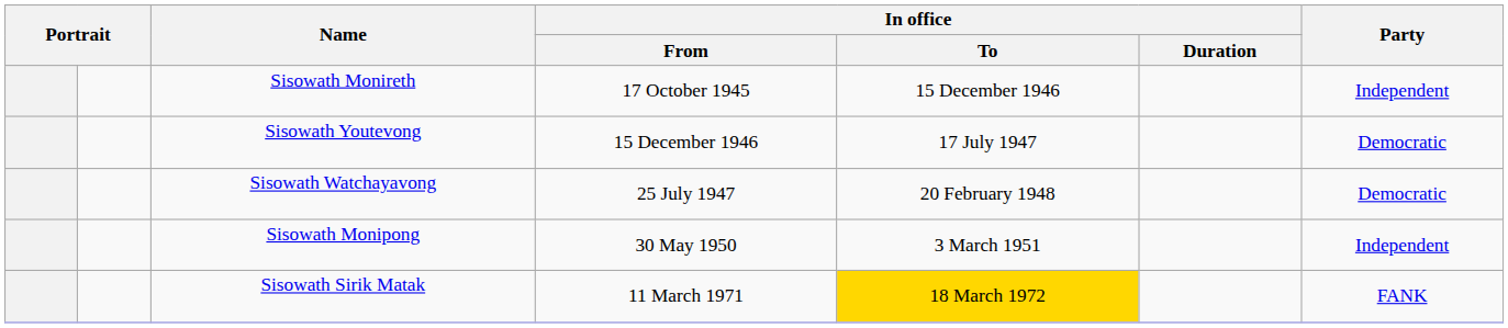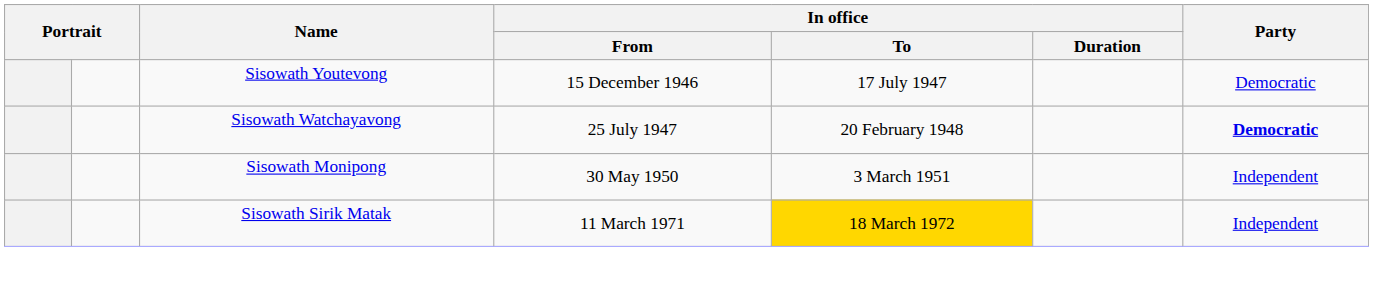- row: Sisowath Monireth | 17 October 1945 | 15 December 1946 | Independent
Sisowath Watchayavong | Party: normal -> bold
Sisowath Sirik Matak | Party: FANK -> Independent
